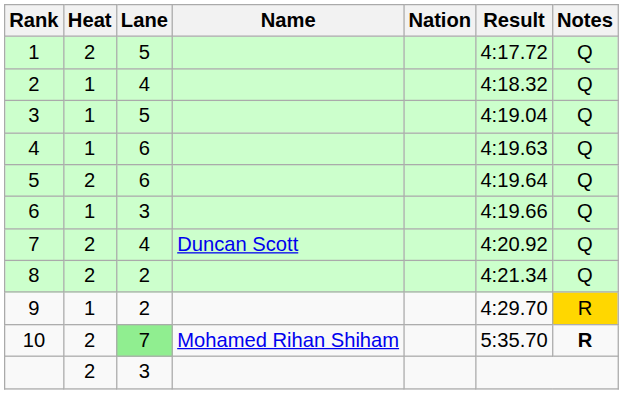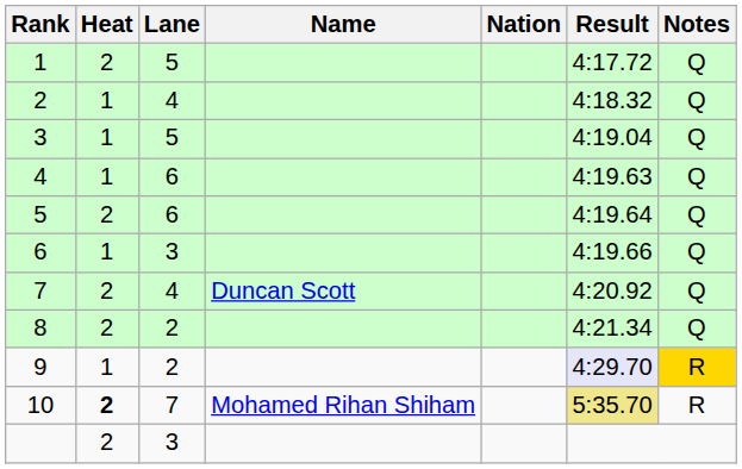9 | Result: no background -> lavender background
10 | Heat: normal -> bold
10 | Lane: lightgreen background -> no background
10 | Result: no background -> khaki background
10 | Notes: bold -> normal
